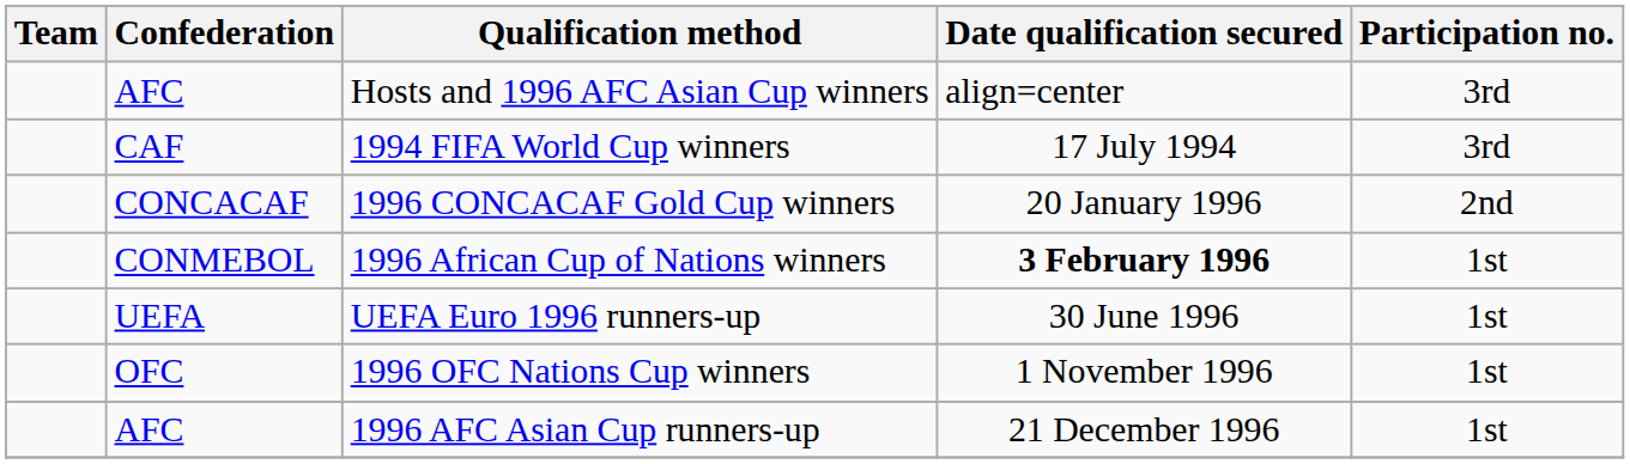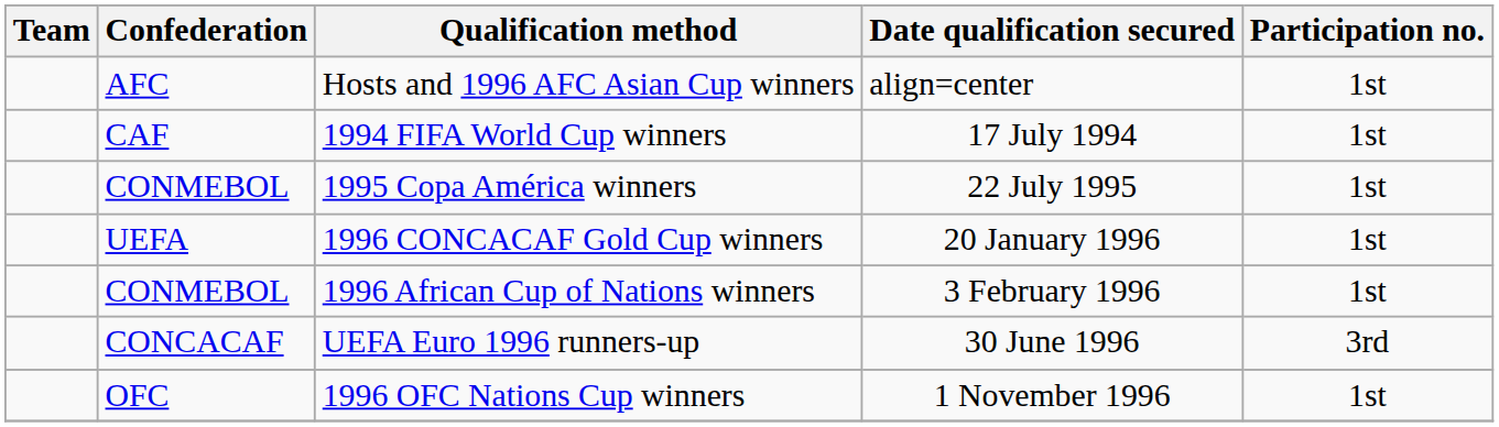Hosts and 1996 AFC Asian Cup winners | Participation no.: 3rd -> 1st
1994 FIFA World Cup winners | Participation no.: 3rd -> 1st
+ row: CONMEBOL | 1995 Copa América winners | 22 July 1995 | 1st
1996 CONCACAF Gold Cup winners | Confederation: CONCACAF -> UEFA
1996 CONCACAF Gold Cup winners | Participation no.: 2nd -> 1st
1996 African Cup of Nations winners | Date qualification secured: bold -> normal
UEFA Euro 1996 runners-up | Confederation: UEFA -> CONCACAF
UEFA Euro 1996 runners-up | Participation no.: 1st -> 3rd
- row: AFC | 1996 AFC Asian Cup runners-up | 21 December 1996 | 1st
